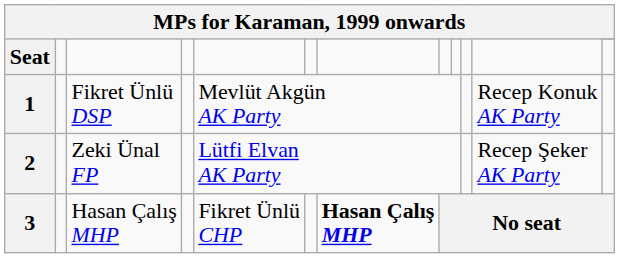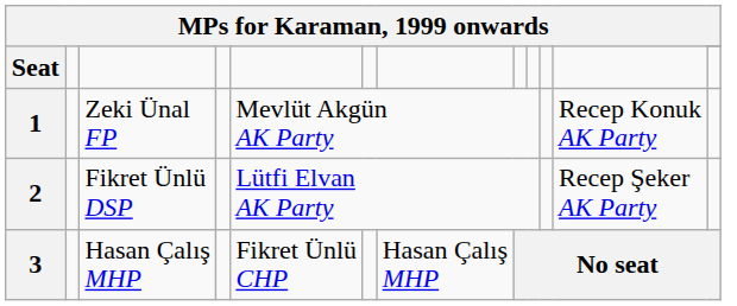1 | column 3: Fikret Ünlü DSP -> Zeki Ünal FP
2 | column 3: Zeki Ünal FP -> Fikret Ünlü DSP
3 | column 7: bold -> normal
